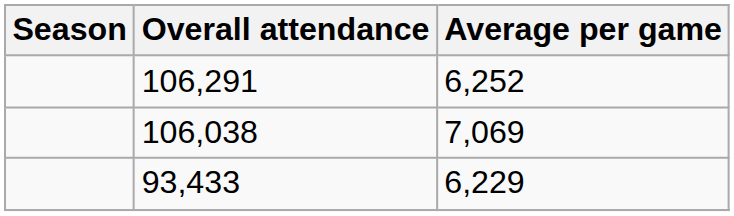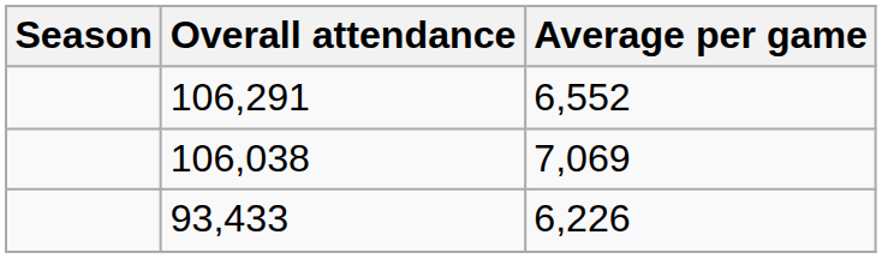106,291 | Average per game: 6,252 -> 6,552
93,433 | Average per game: 6,229 -> 6,226
